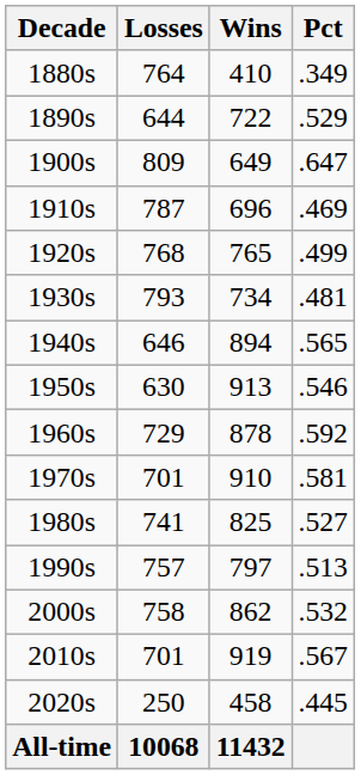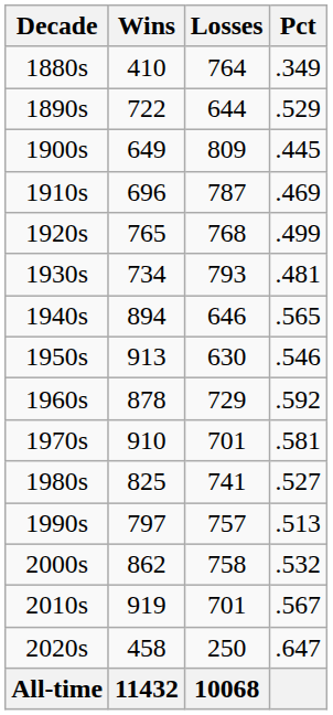columns swapped: Wins <-> Losses
1900s | Pct: .647 -> .445
2020s | Pct: .445 -> .647
